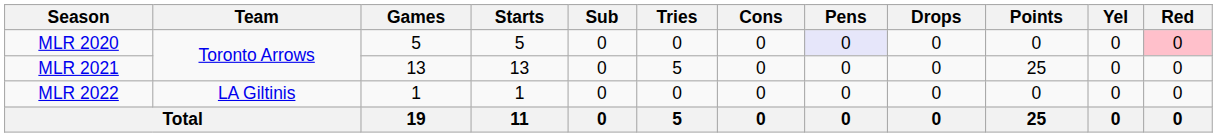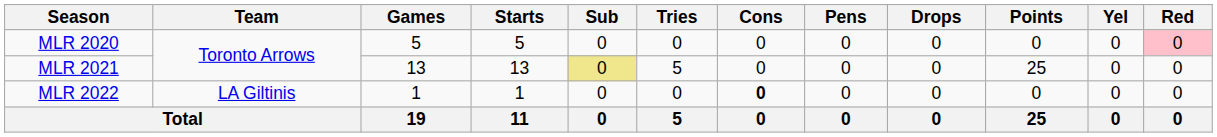MLR 2020 | Pens: lavender background -> no background
MLR 2021 | Sub: no background -> khaki background
MLR 2022 | Cons: normal -> bold
